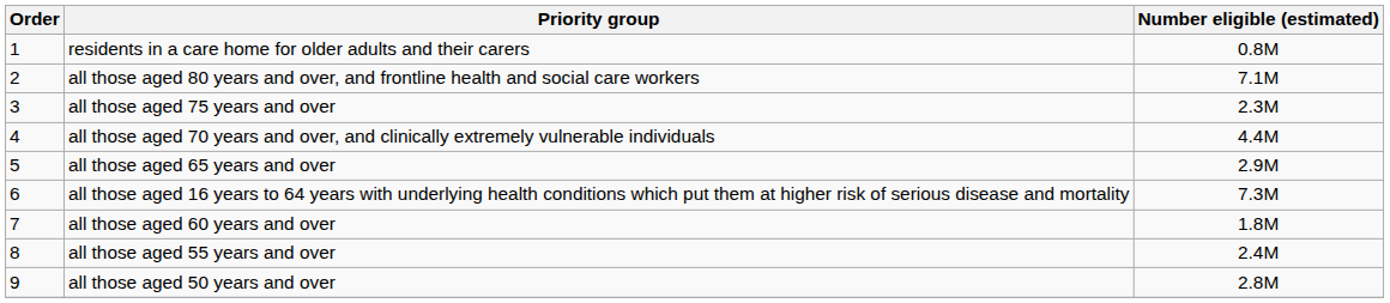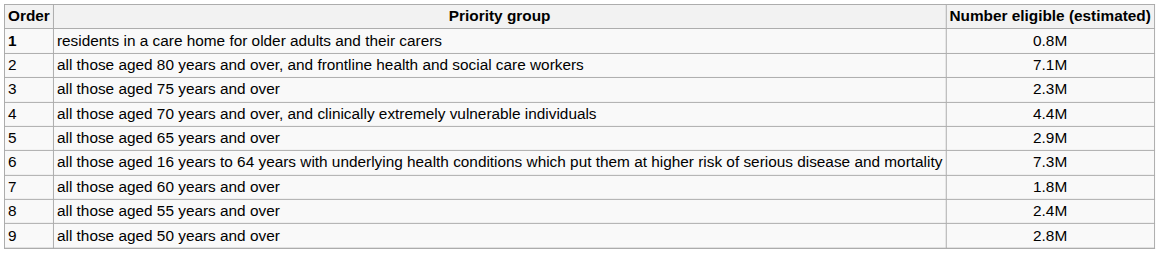residents in a care home for older adults and their carers | Order: normal -> bold
